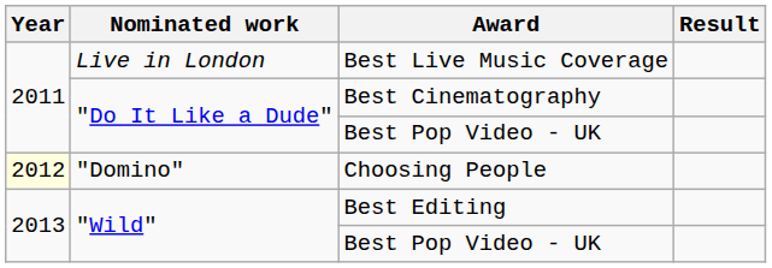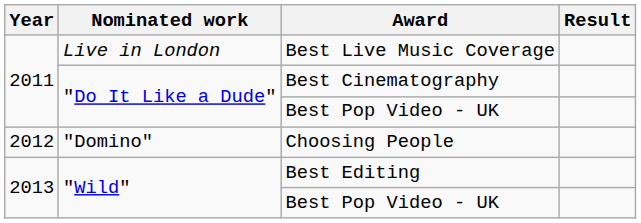Choosing People | Year: lightyellow background -> no background
